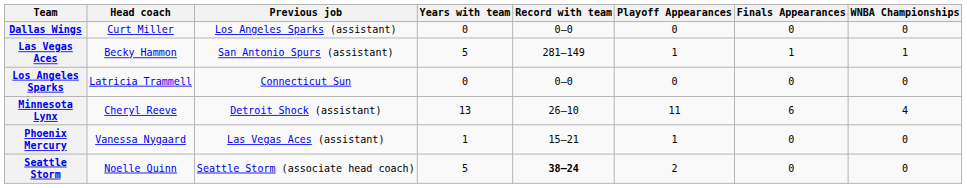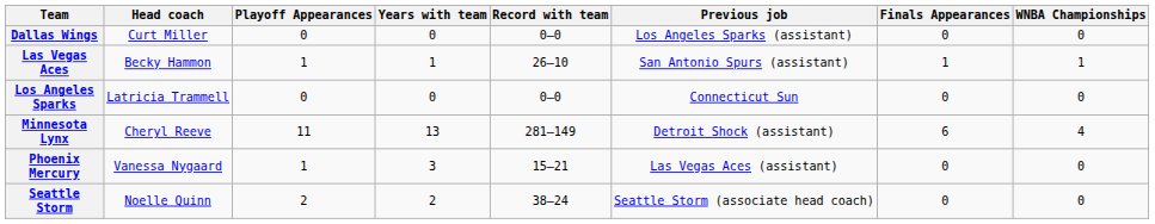columns swapped: Previous job <-> Playoff Appearances
Las Vegas Aces | Years with team: 5 -> 1
Las Vegas Aces | Record with team: 281–149 -> 26–10
Minnesota Lynx | Record with team: 26–10 -> 281–149
Phoenix Mercury | Years with team: 1 -> 3
Seattle Storm | Years with team: 5 -> 2
Seattle Storm | Record with team: bold -> normal
